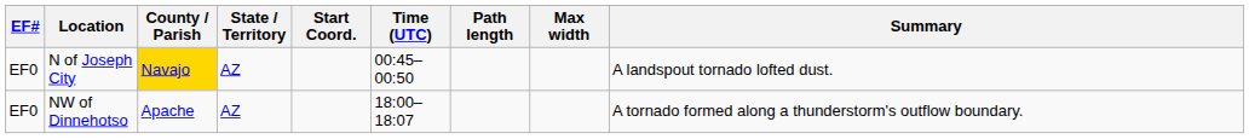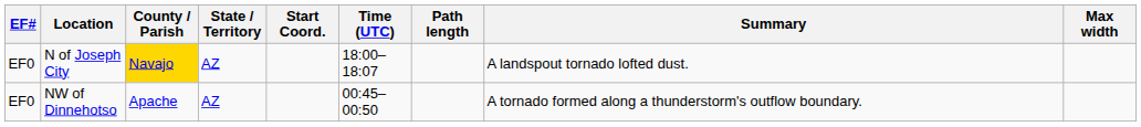columns swapped: Max width <-> Summary
N of Joseph City | Time (UTC): 00:45–00:50 -> 18:00–18:07
NW of Dinnehotso | Time (UTC): 18:00–18:07 -> 00:45–00:50
